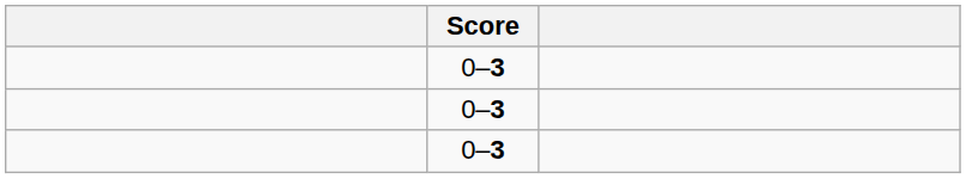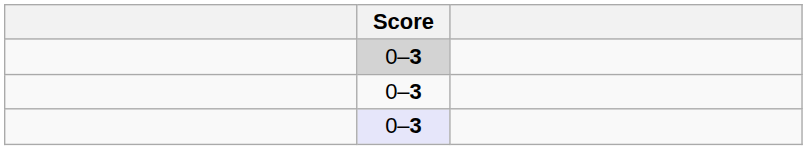row 2 | Score: no background -> lightgrey background
row 4 | Score: no background -> lavender background
